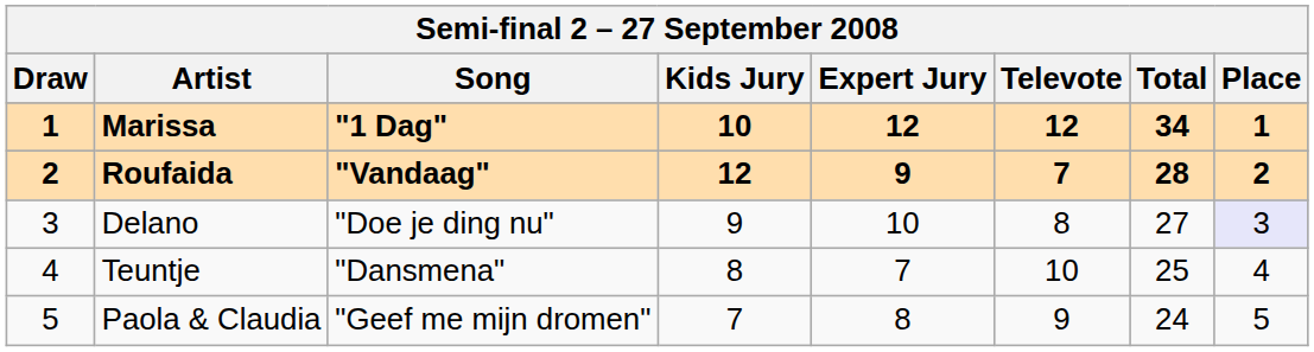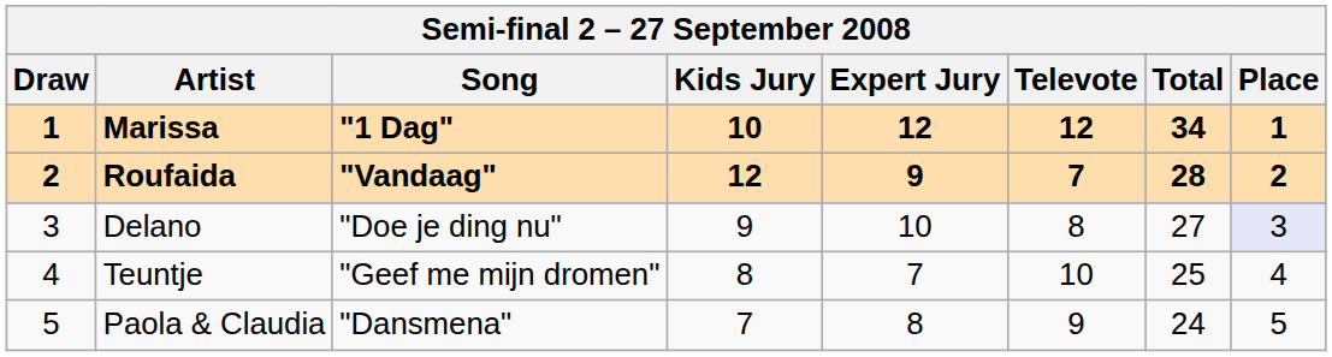Teuntje | Song: "Dansmena" -> "Geef me mijn dromen"
Paola & Claudia | Song: "Geef me mijn dromen" -> "Dansmena"
